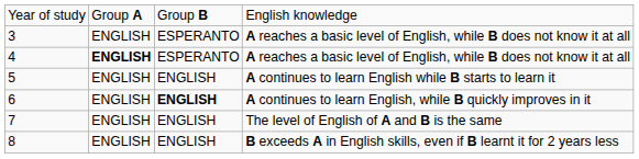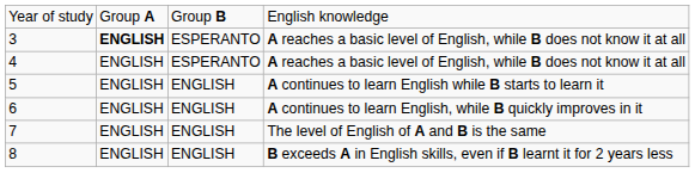3 | column 2: normal -> bold
4 | column 2: bold -> normal
6 | column 3: bold -> normal
